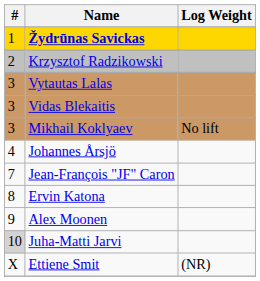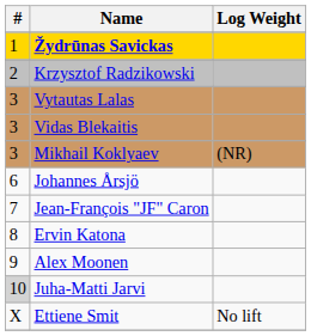Mikhail Koklyaev | Log Weight: No lift -> (NR)
Johannes Årsjö | #: 4 -> 6
Ettiene Smit | Log Weight: (NR) -> No lift
